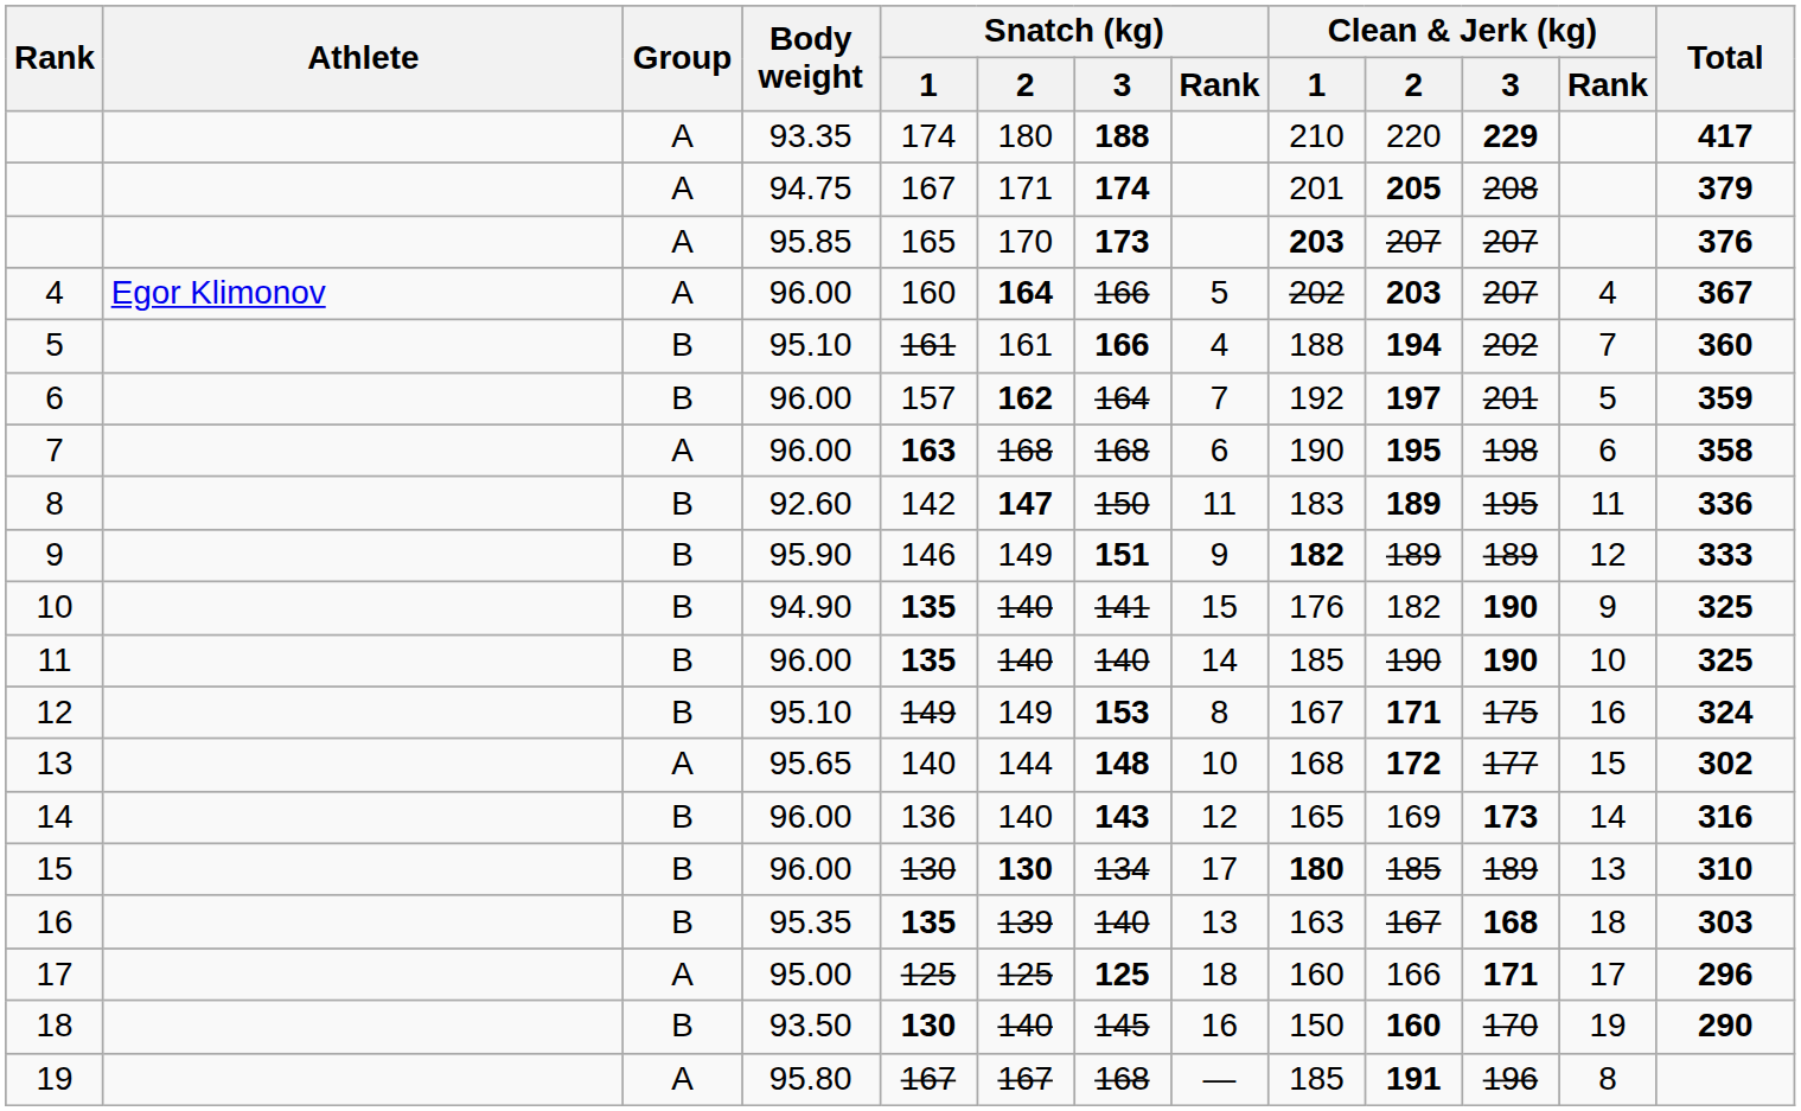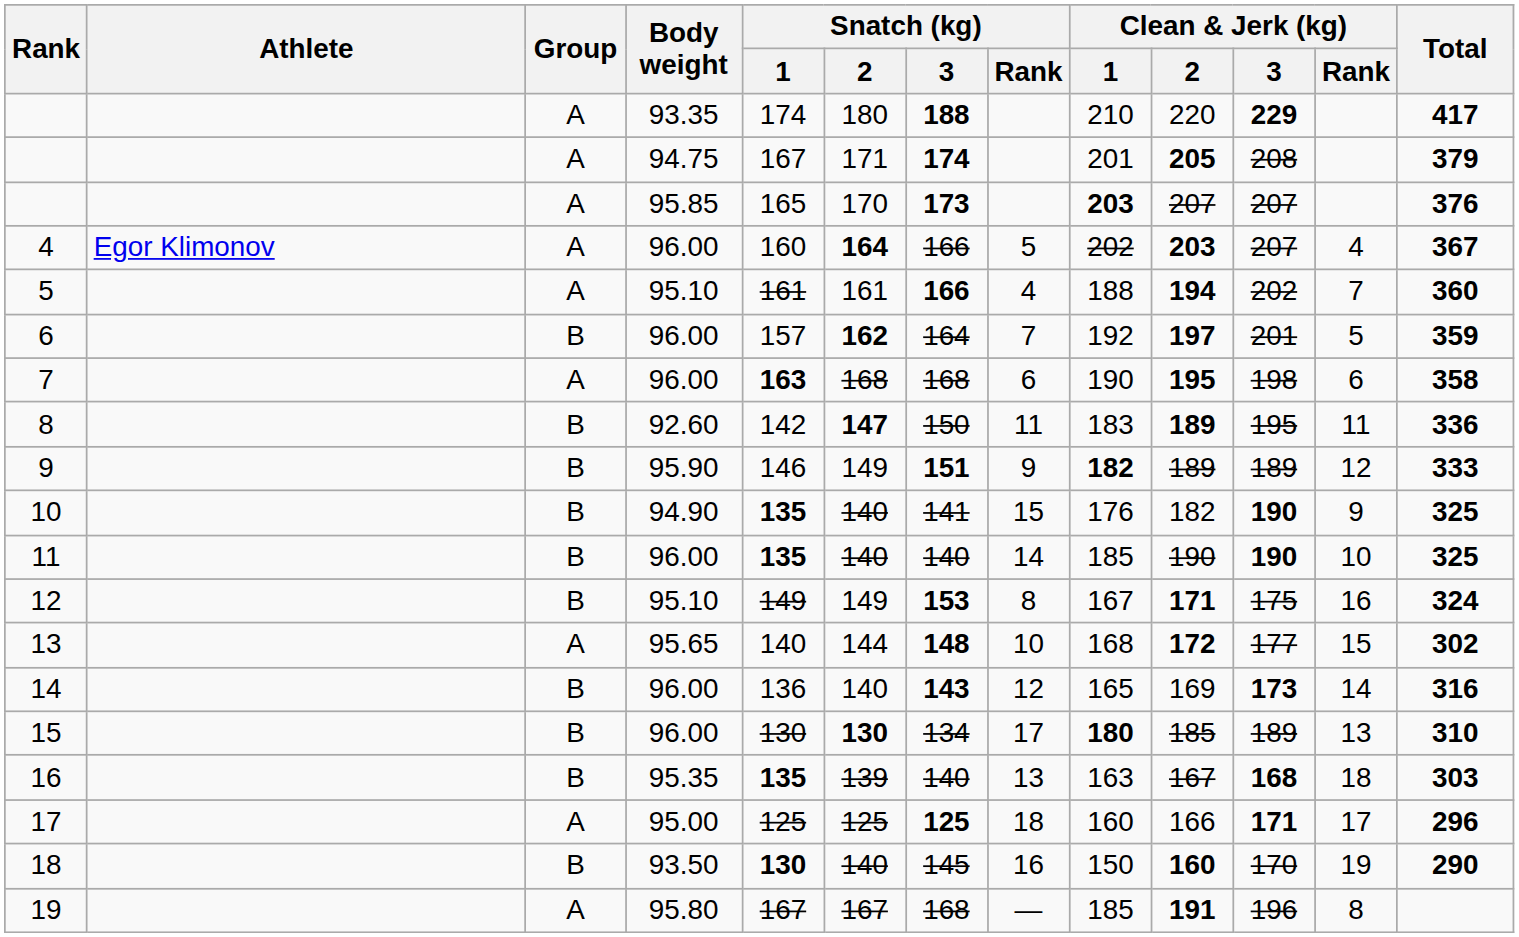row 7 | Group: B -> A
